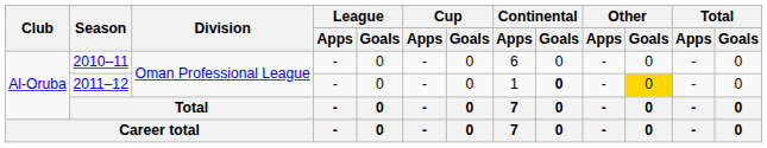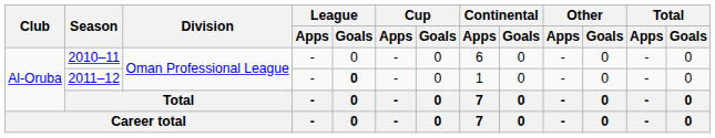2011–12 | League / Goals: normal -> bold
2011–12 | Continental / Goals: bold -> normal
2011–12 | Other / Goals: gold background -> no background
